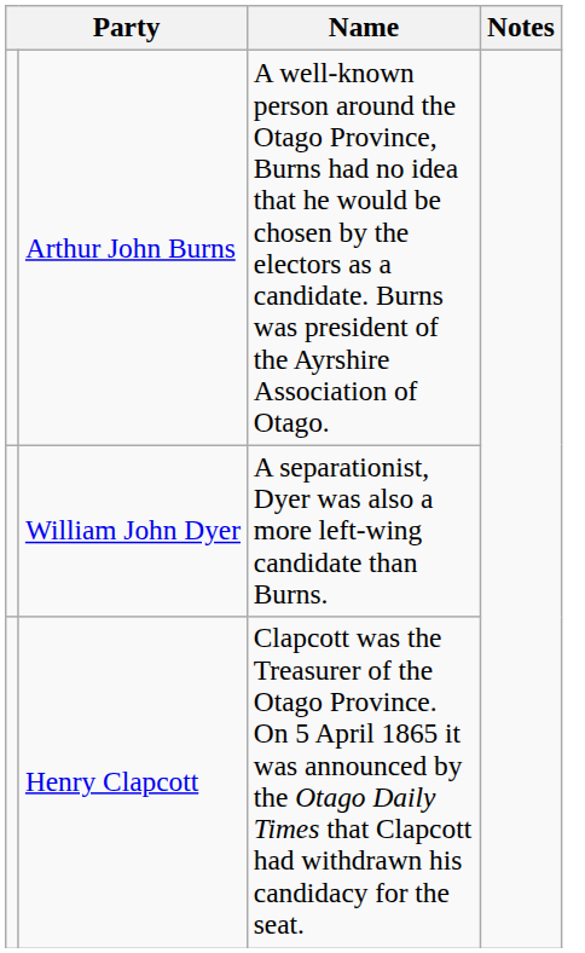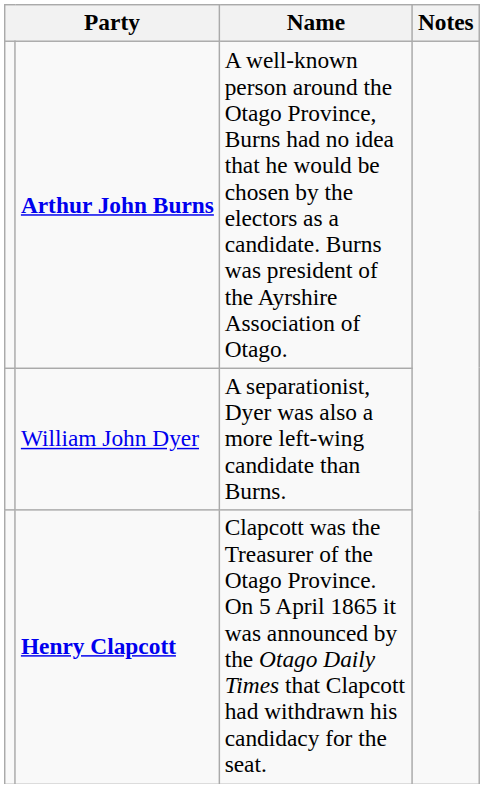Arthur John Burns | column 2: normal -> bold
Henry Clapcott | column 2: normal -> bold
